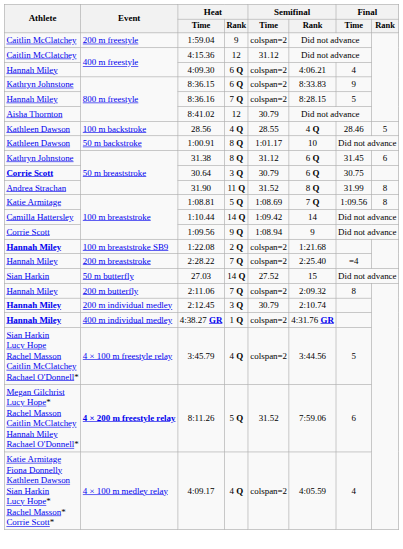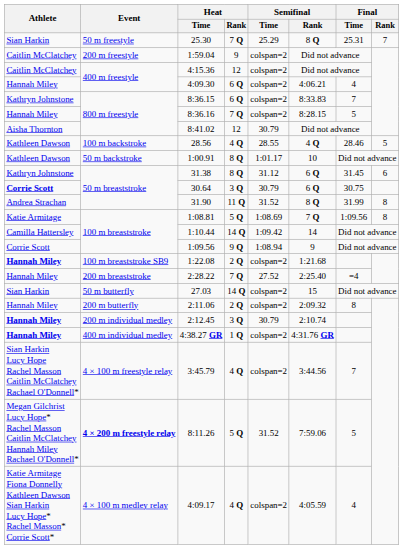+ row: Sian Harkin | 50 m freestyle | 25.30 | 7 Q | 25.29 | 8 Q | 25.31 | 7
4:15.36 | Semifinal / Time: 31.12 -> colspan=2
8:36.15 | Final / Time: 9 -> 7
2:28.22 | Semifinal / Time: colspan=2 -> 27.52
27.03 | Semifinal / Time: 27.52 -> colspan=2
2:11.06 | Heat / Rank: 7 Q -> 2 Q
3:45.79 | Final / Time: 5 -> 7
8:11.26 | Final / Time: 6 -> 5
